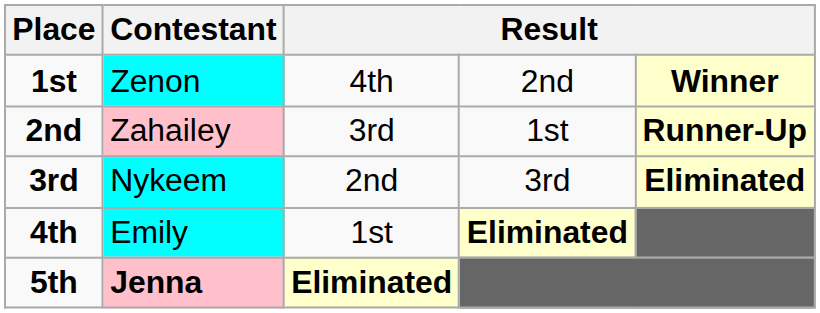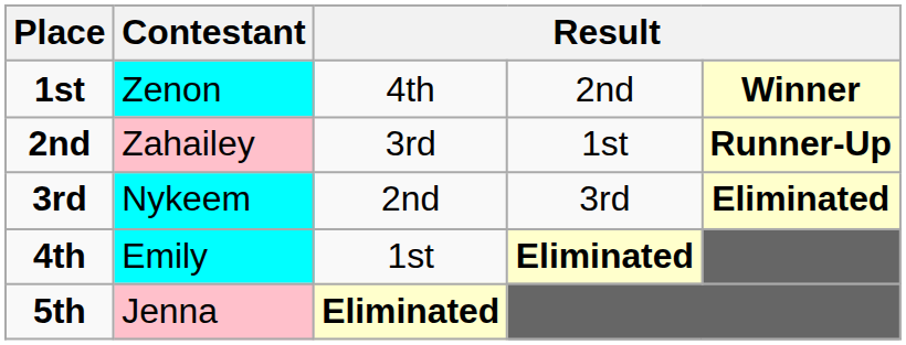5th | Contestant: bold -> normal
